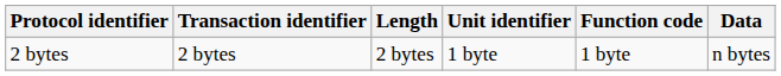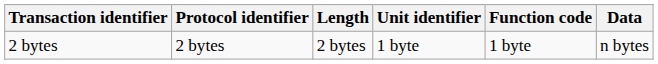columns swapped: Transaction identifier <-> Protocol identifier
